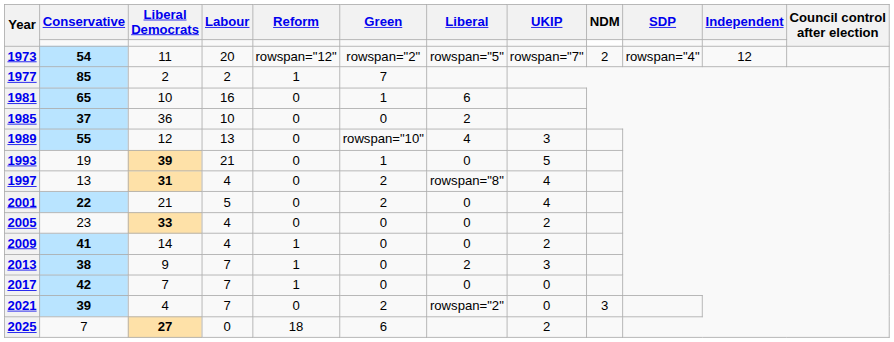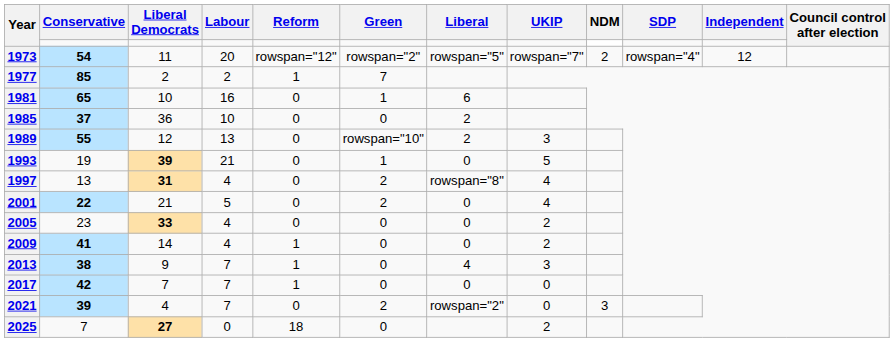1989 | Liberal: 4 -> 2
2013 | Liberal: 2 -> 4
2025 | Green: 6 -> 0
